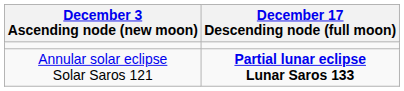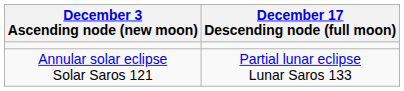Annular solar eclipse Solar Saros 121 | December 17 Descending node (full moon): bold -> normal
